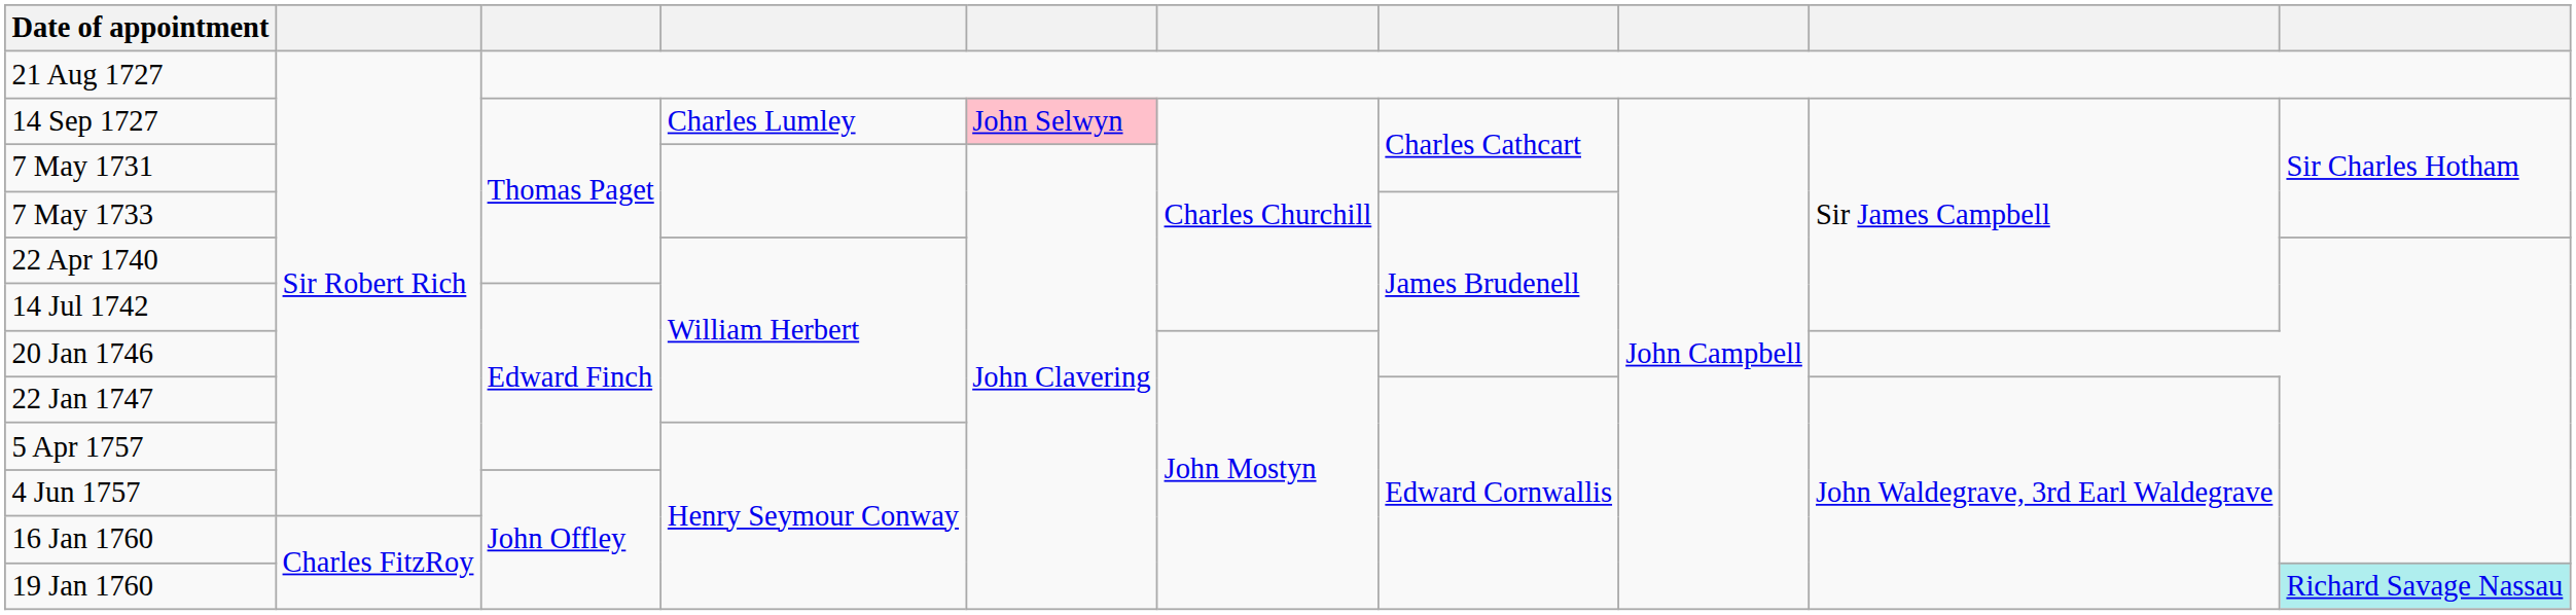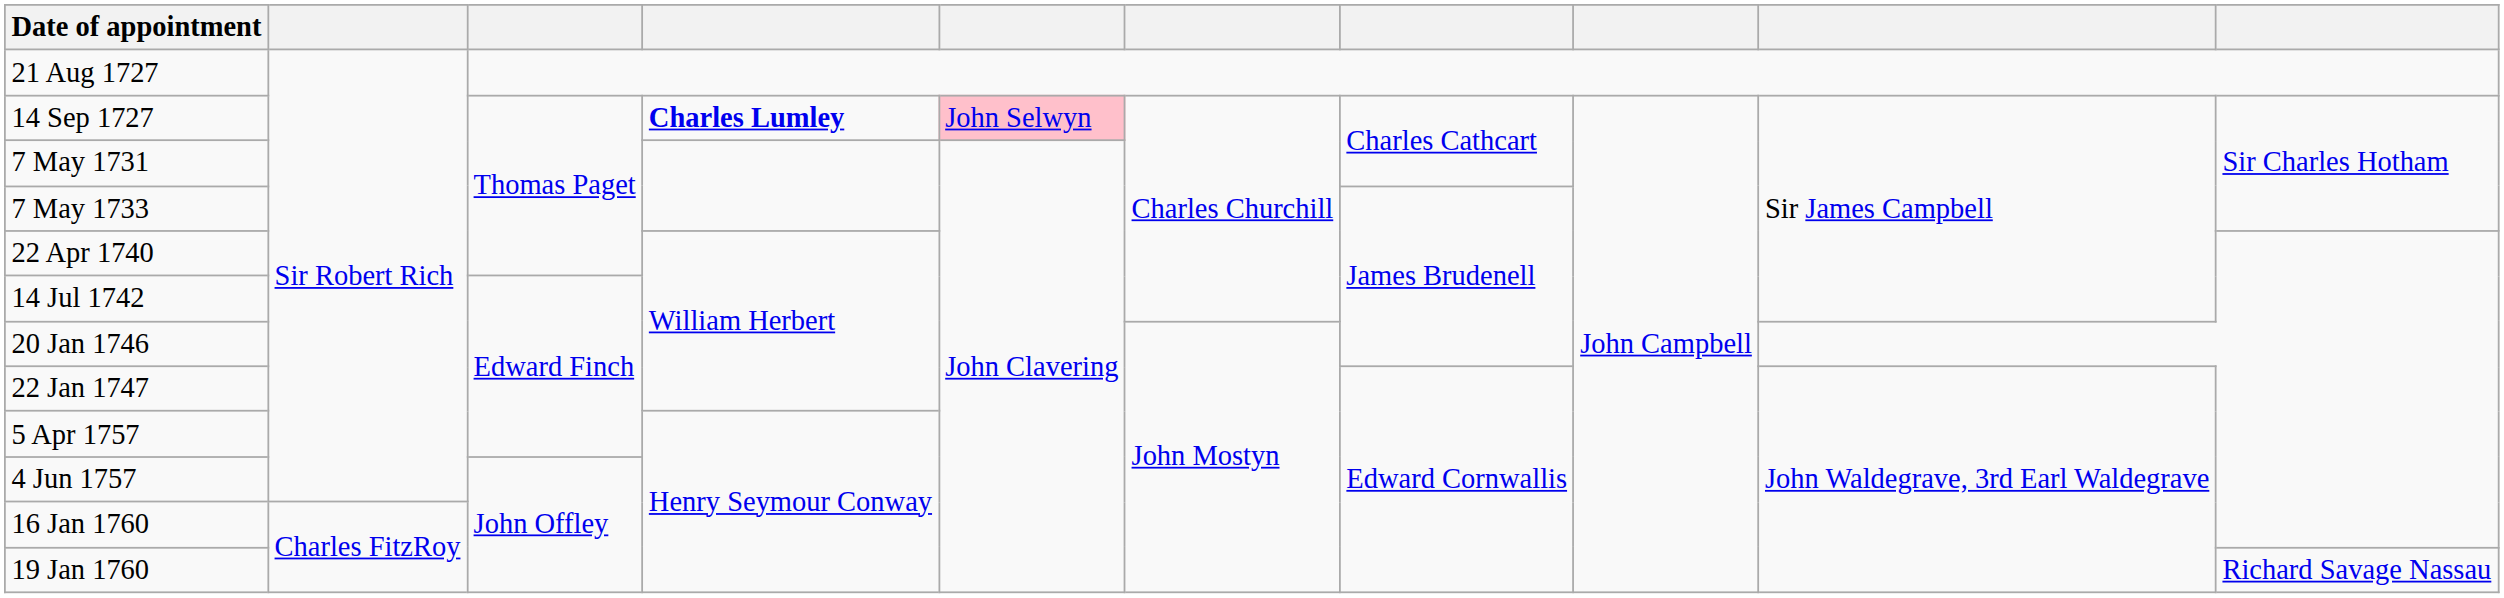14 Sep 1727 | column 4: normal -> bold
19 Jan 1760 | column 10: paleturquoise background -> no background
